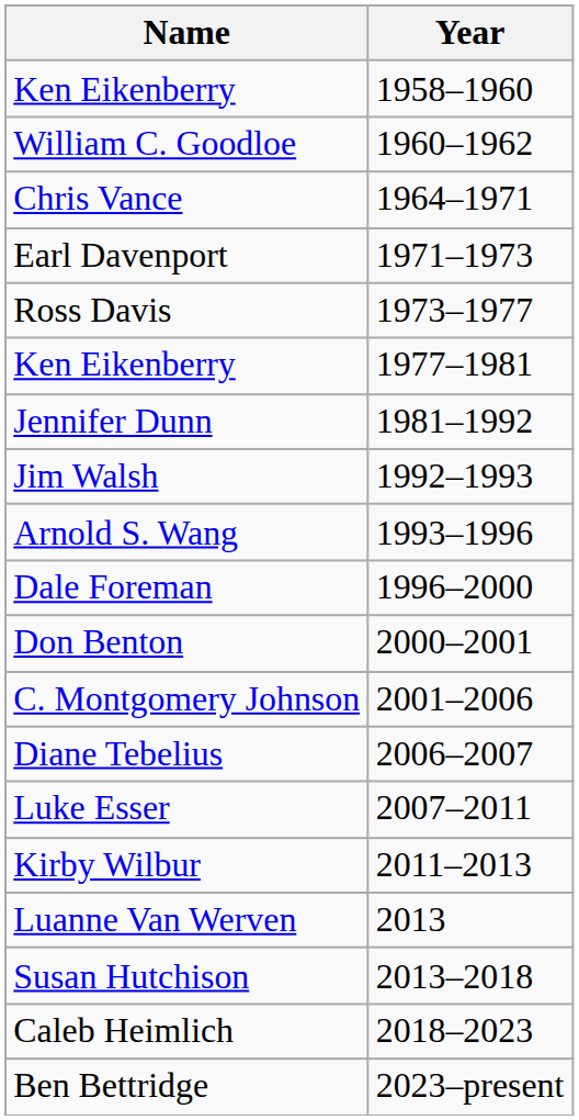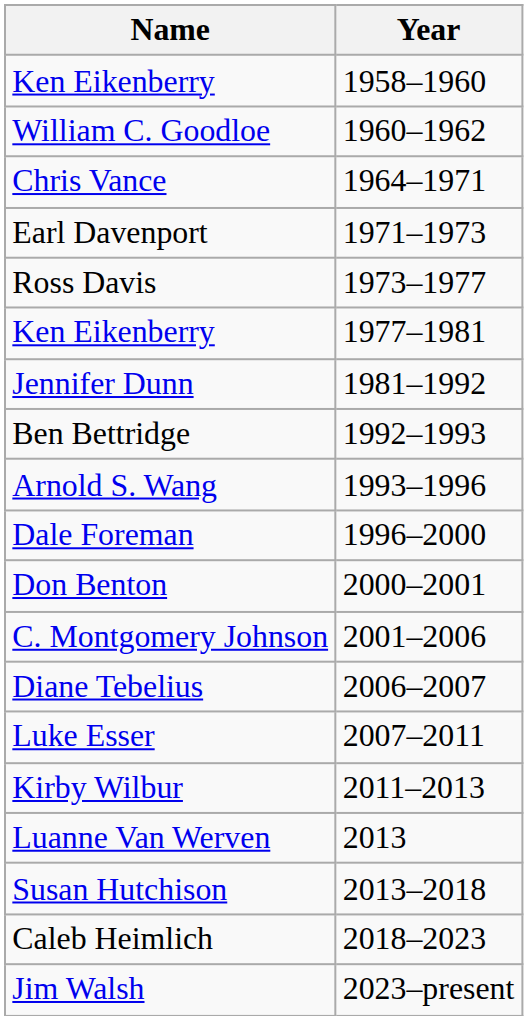row 9 | Name: Jim Walsh -> Ben Bettridge
row 20 | Name: Ben Bettridge -> Jim Walsh
